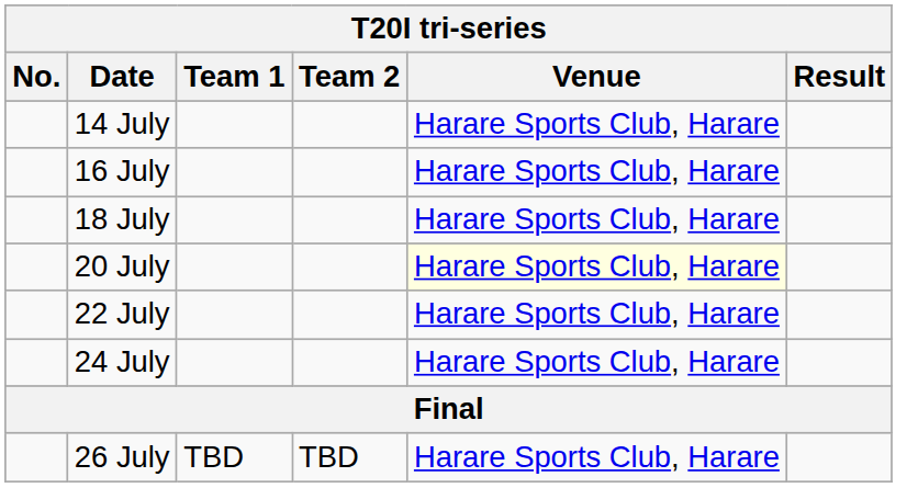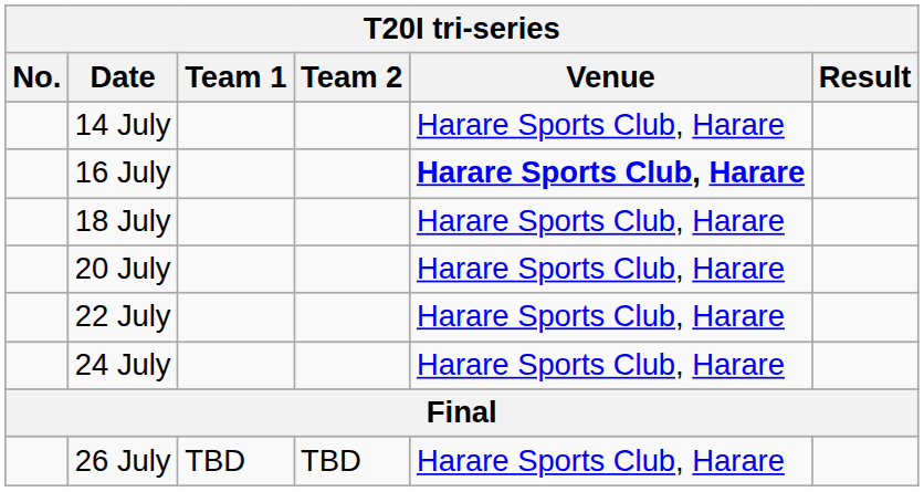16 July | Venue: normal -> bold
20 July | Venue: lightyellow background -> no background
